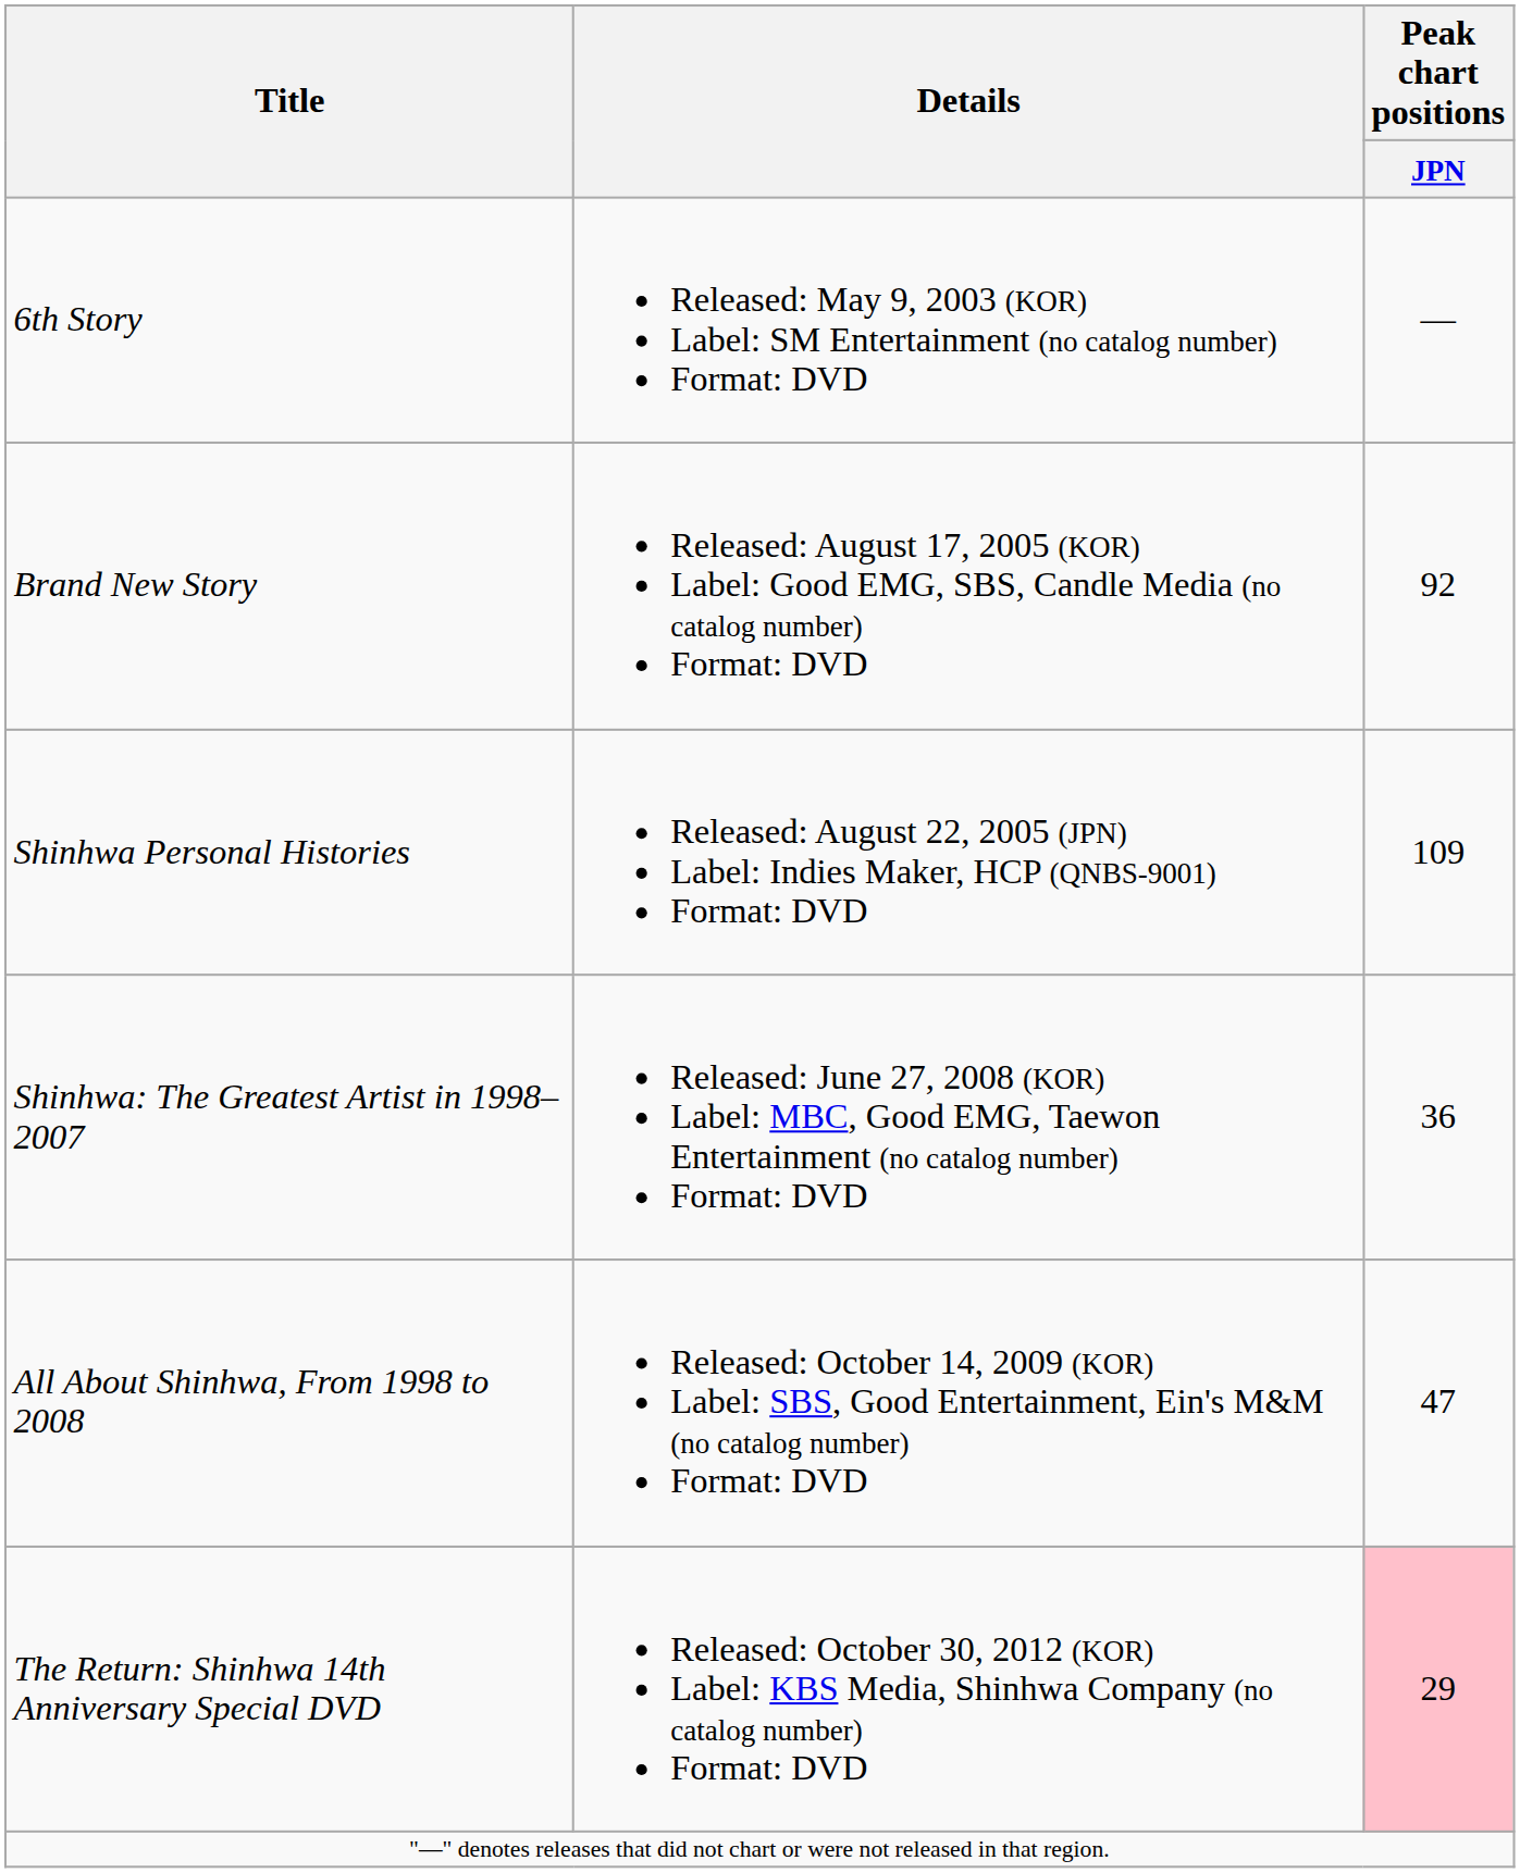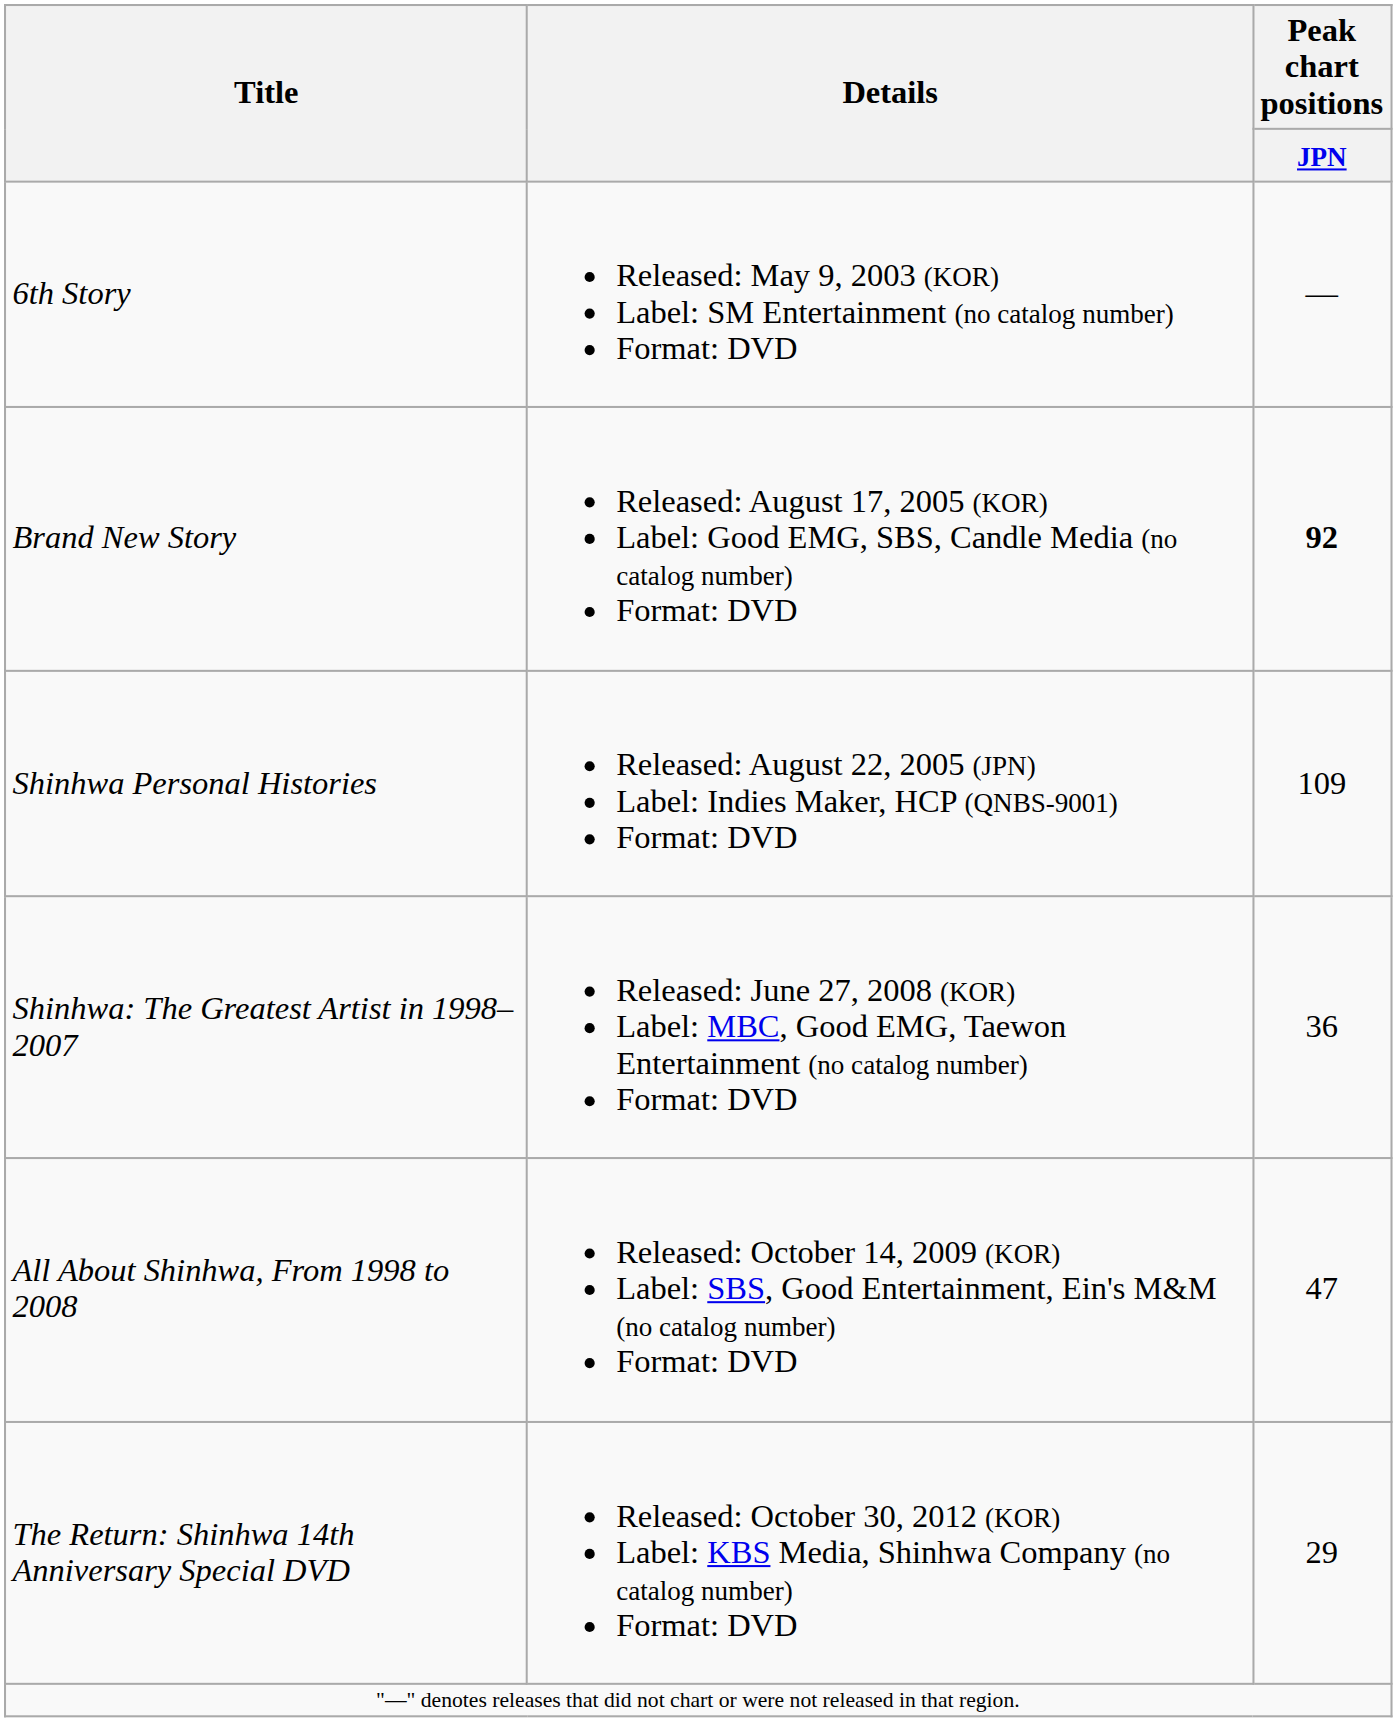Brand New Story | Peak chart positions / JPN: normal -> bold
The Return: Shinhwa 14th Anniversary Special DVD | Peak chart positions / JPN: pink background -> no background
